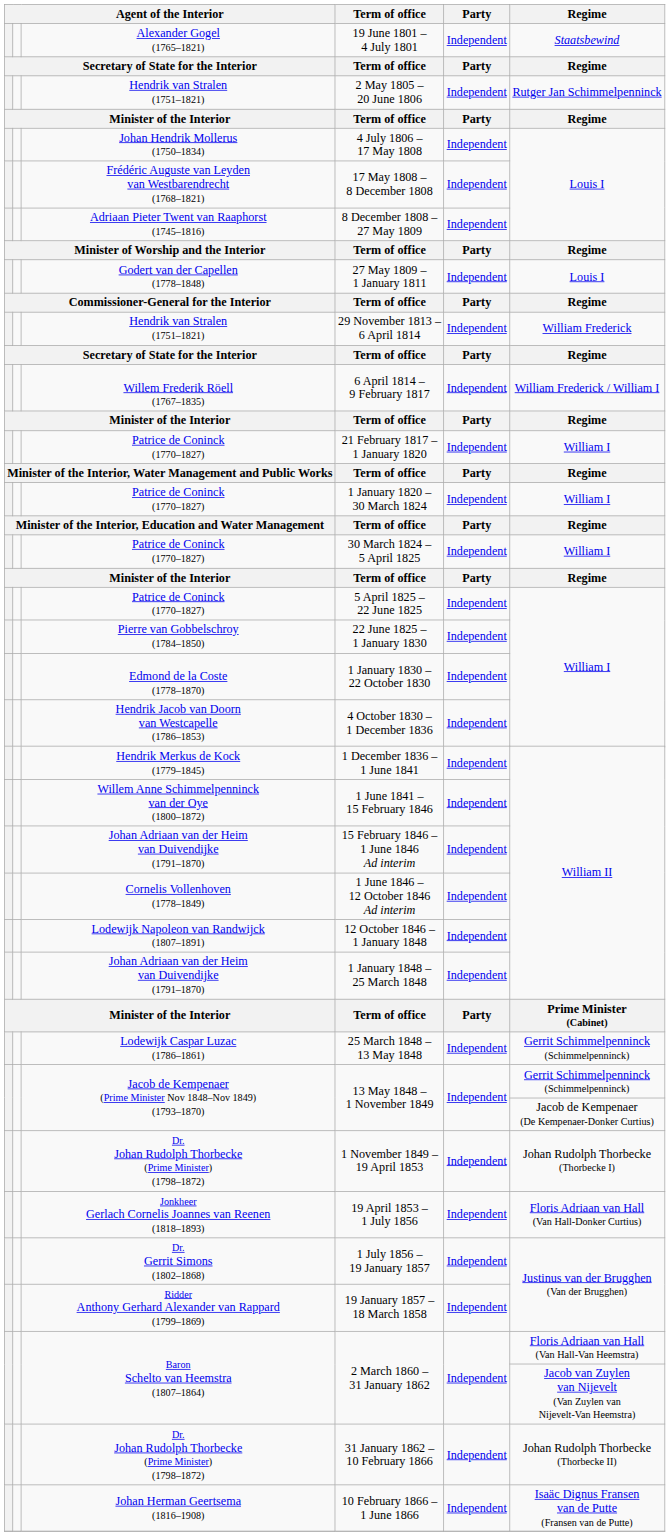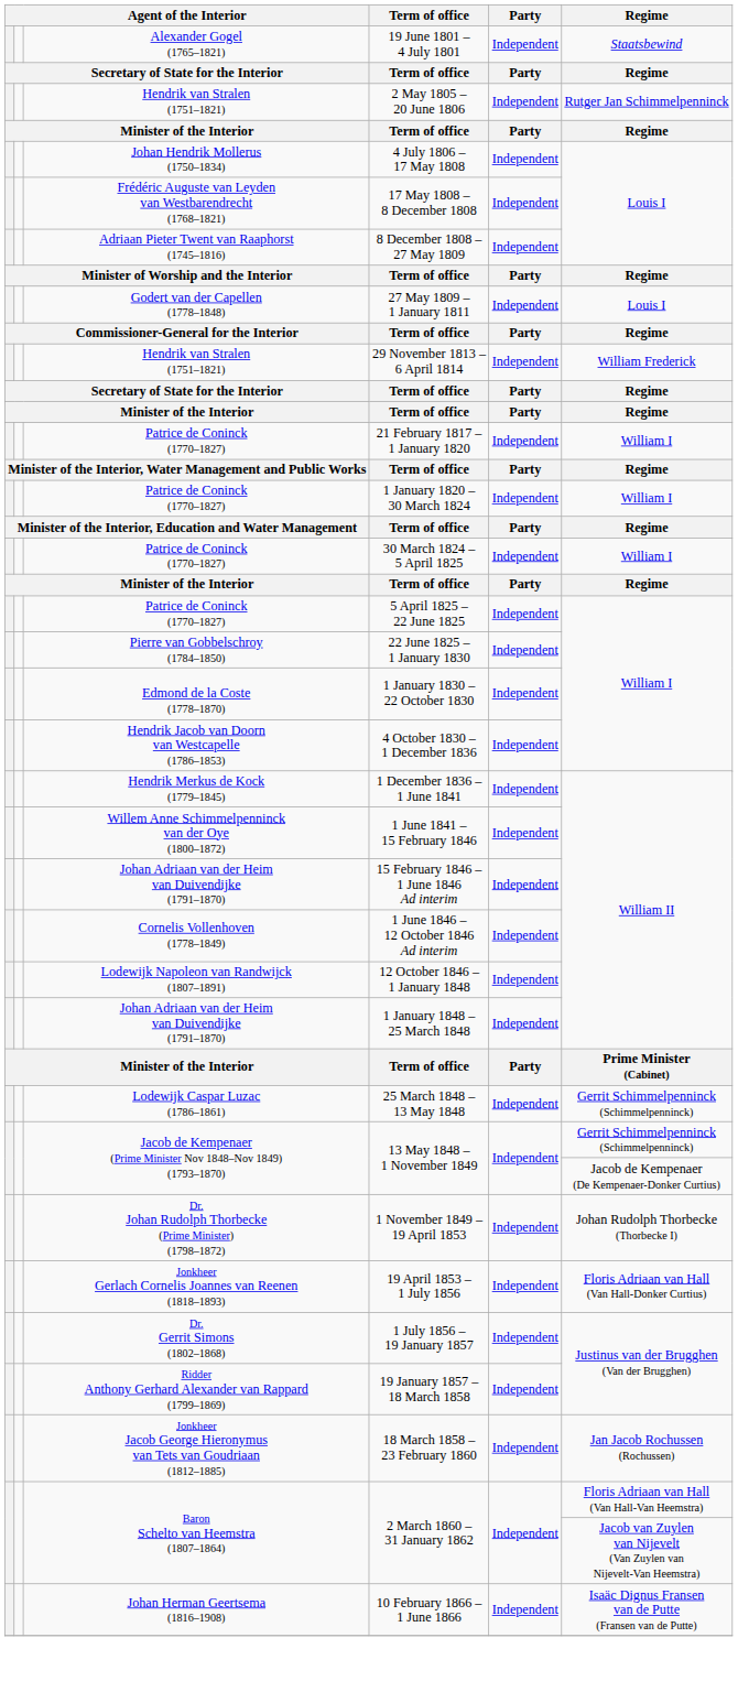- row: Willem Frederik Röell (1767–1835) | 6 April 1814 – 9 February 1817 | Independent | William Frederick / William I
+ row: Jonkheer Jacob George Hieronymus van Tets van Goudriaan (1812–1885) | 18 March 1858 – 23 February 1860 | Independent | Jan Jacob Rochussen (Rochussen)
- row: Dr. Johan Rudolph Thorbecke (Prime Minister) (1798–1872) | 31 January 1862 – 10 February 1866 | Independent | Johan Rudolph Thorbecke (Thorbecke II)
